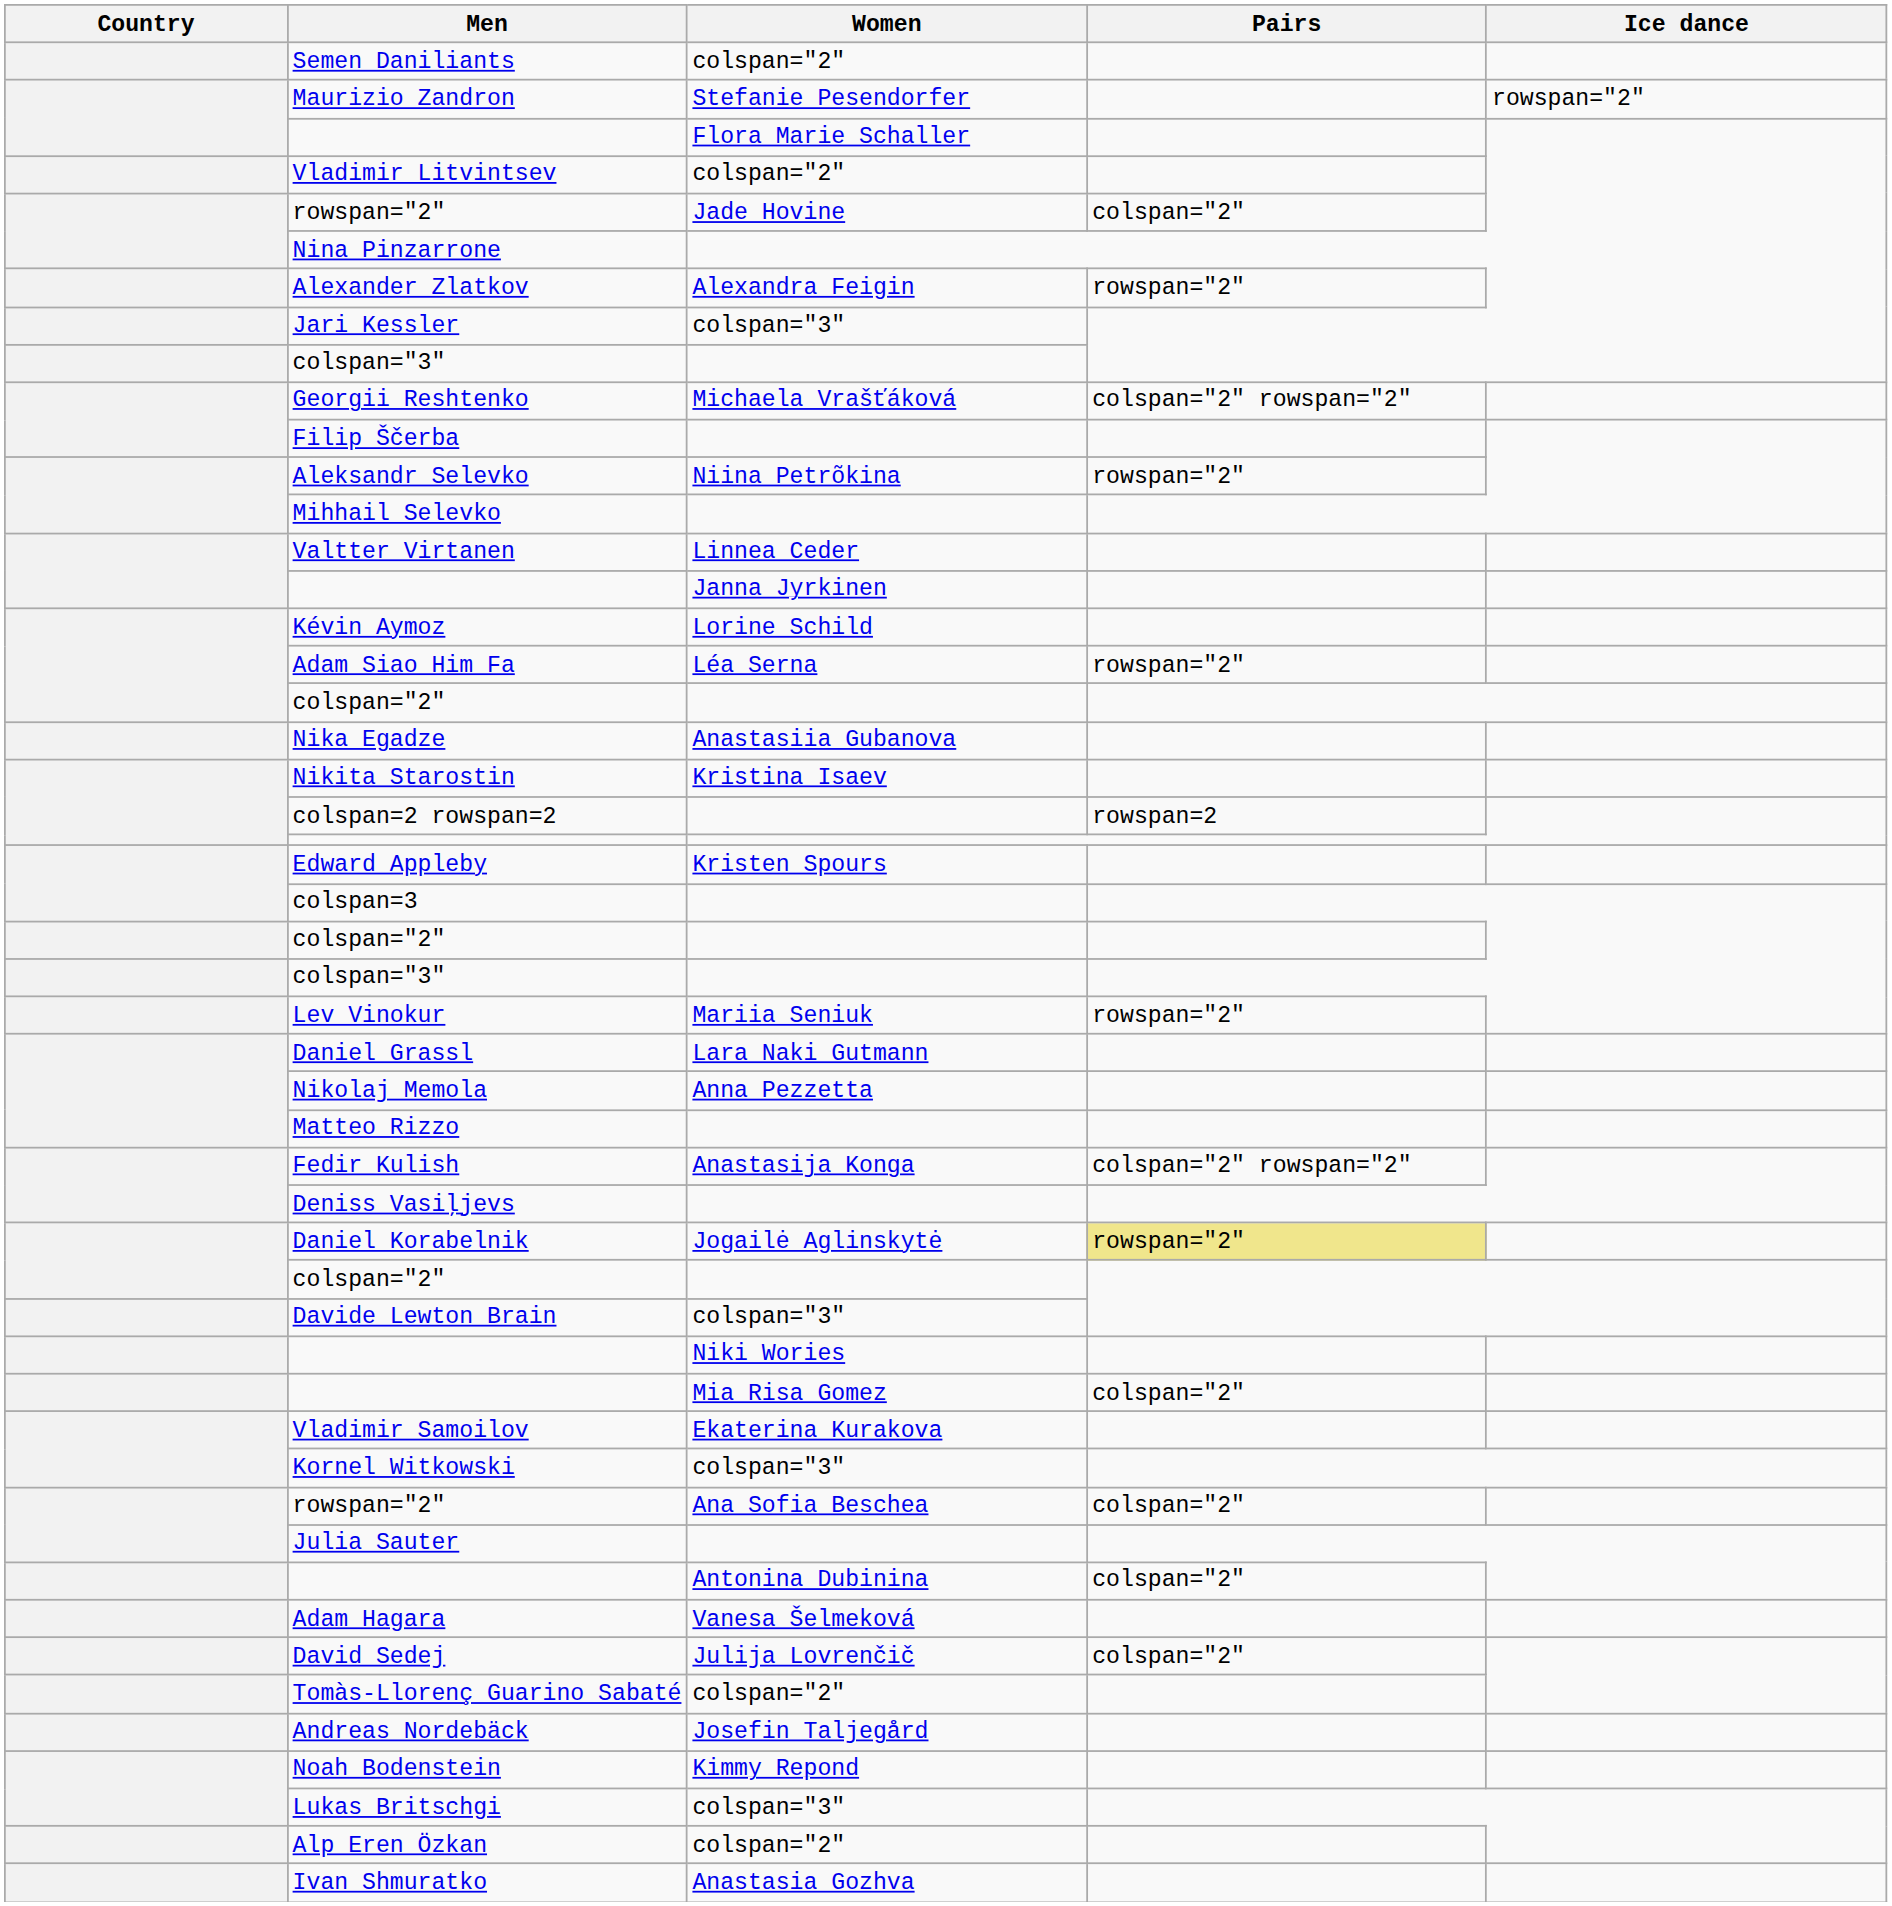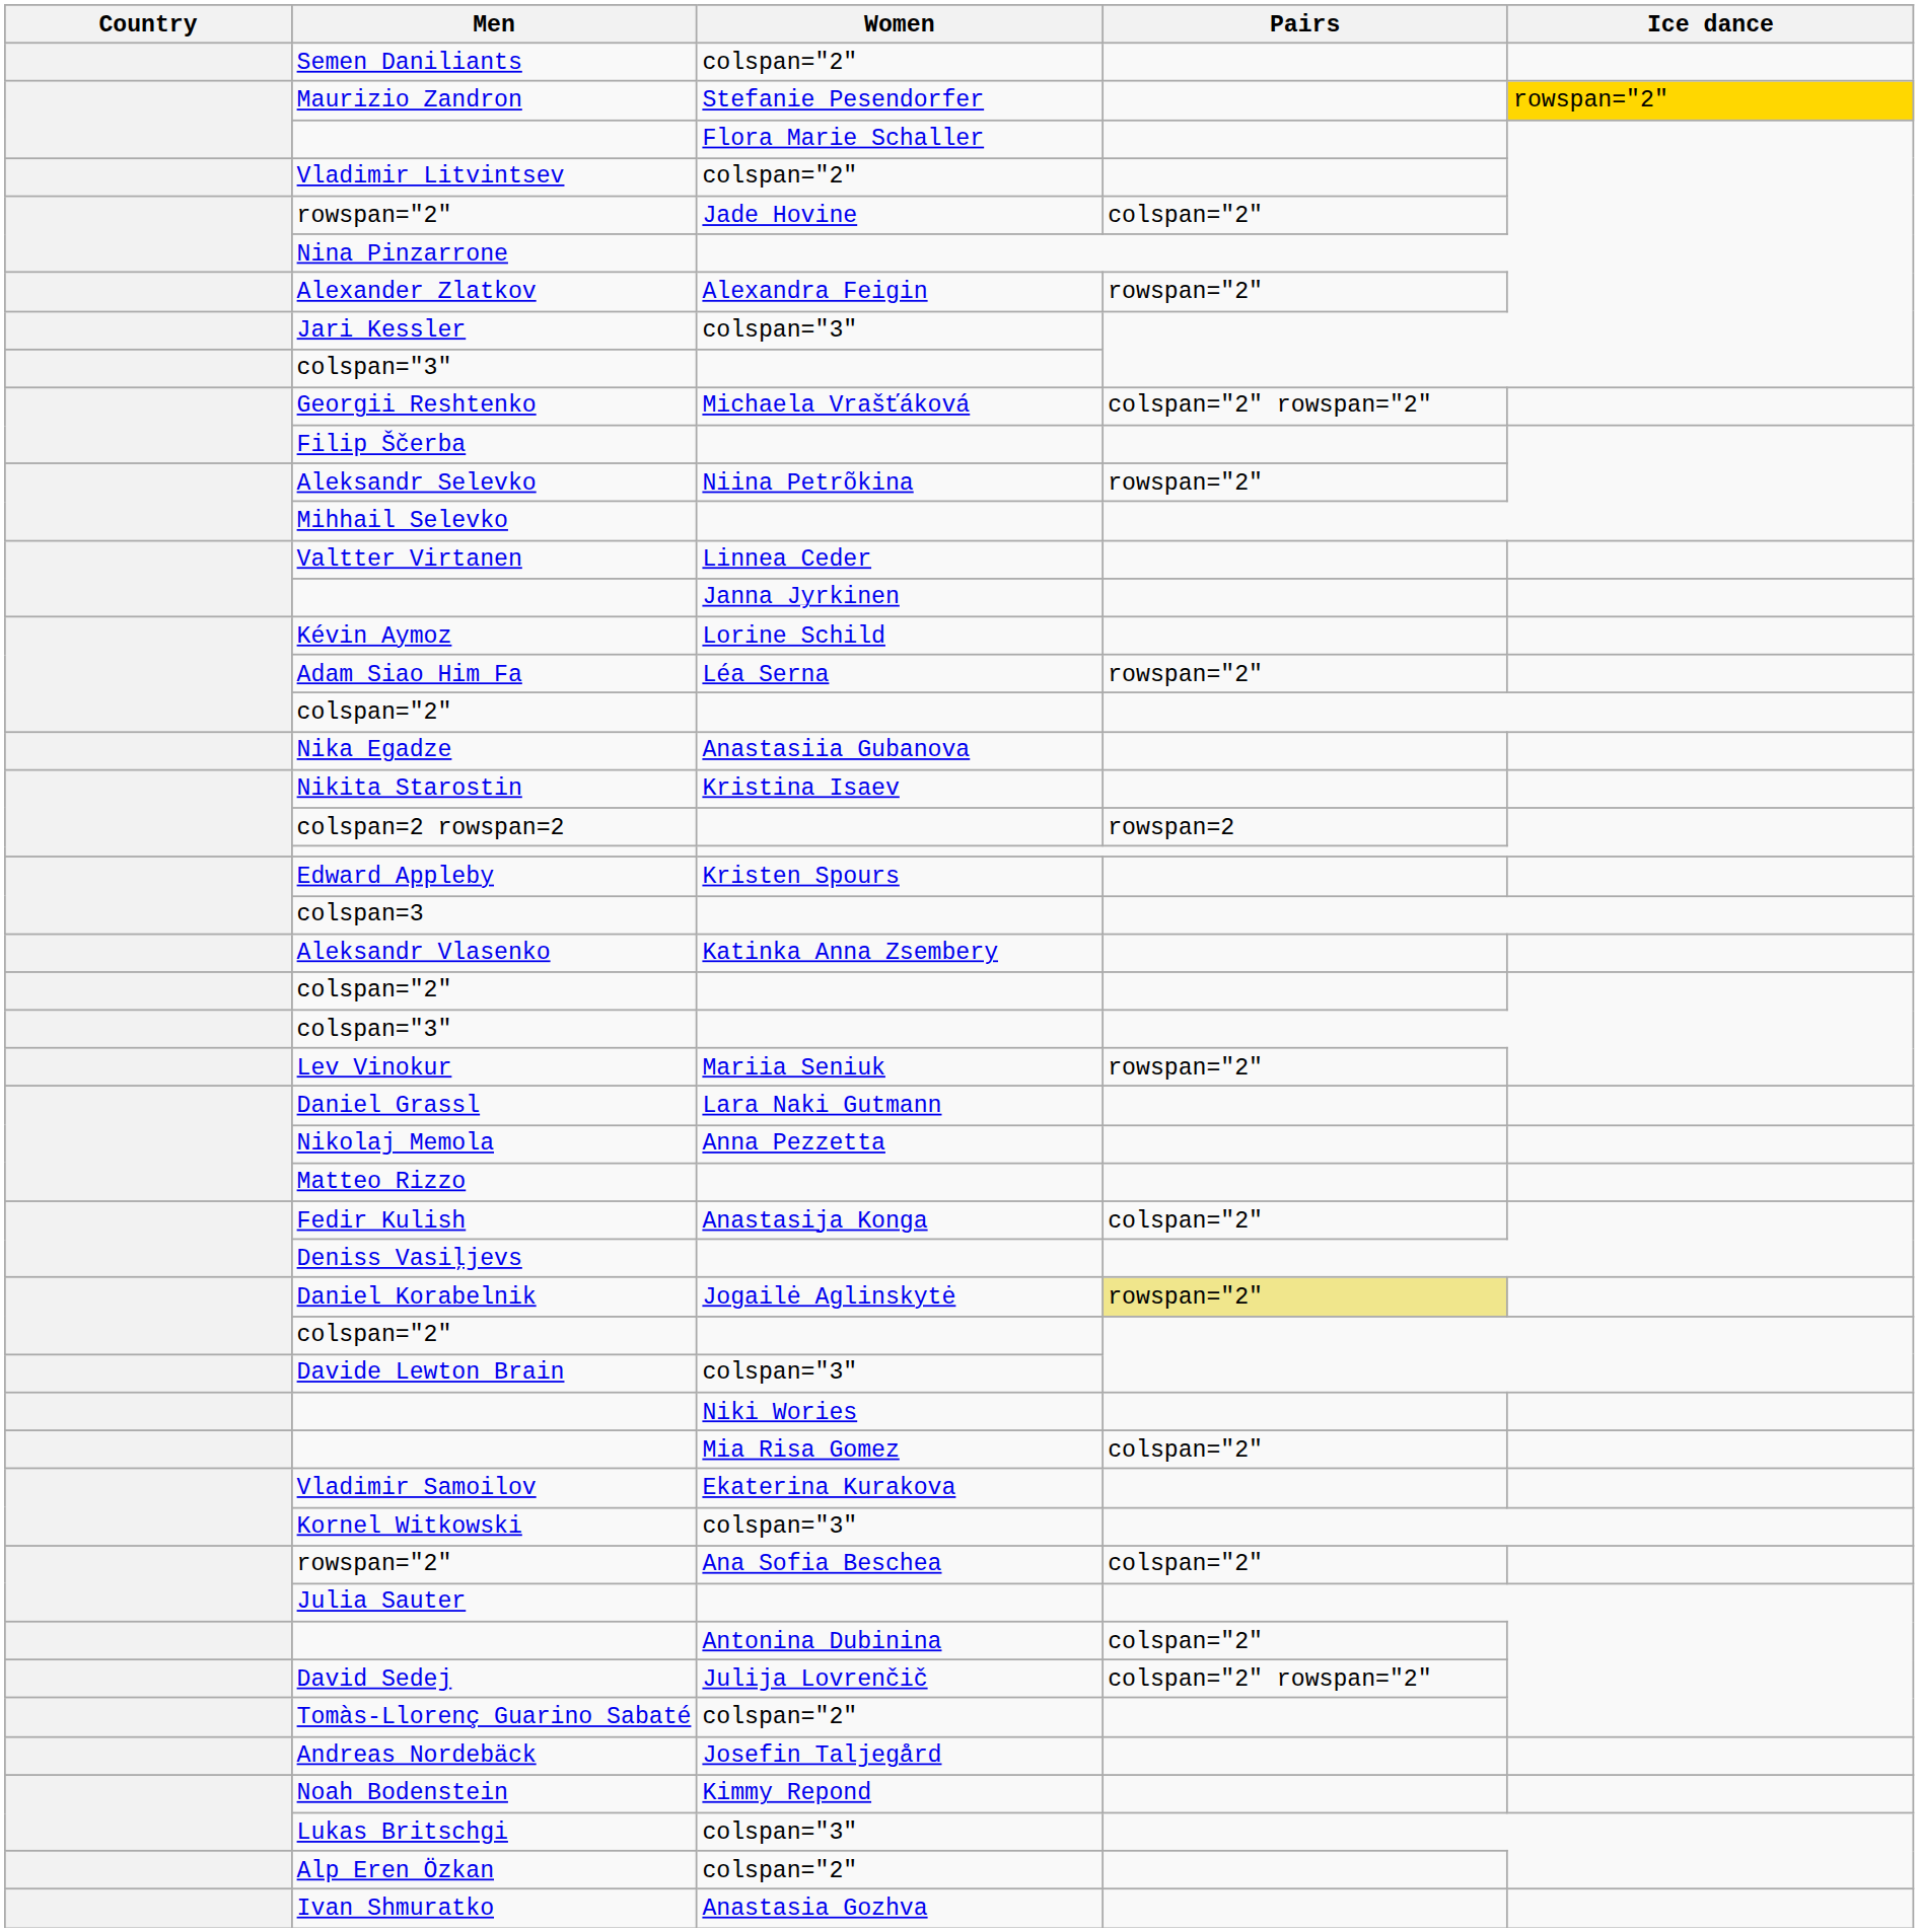Maurizio Zandron | Ice dance: no background -> gold background
+ row: Aleksandr Vlasenko | Katinka Anna Zsembery
Fedir Kulish | Pairs: colspan="2" rowspan="2" -> colspan="2"
- row: Adam Hagara | Vanesa Šelmeková
David Sedej | Pairs: colspan="2" -> colspan="2" rowspan="2"
